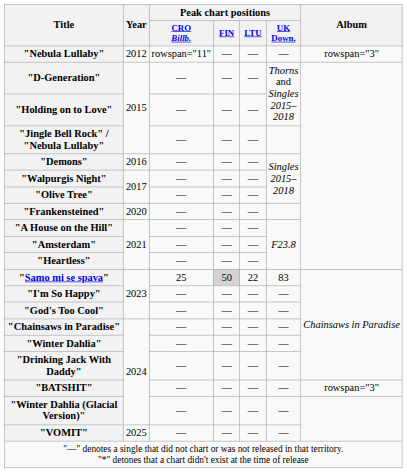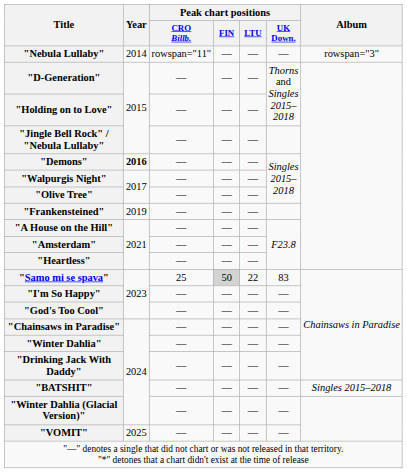"Nebula Lullaby" | Year: 2012 -> 2014
"Demons" | Year: normal -> bold
"Frankensteined" | Year: 2020 -> 2019
"BATSHIT" | Album: rowspan="3" -> Singles 2015–2018
